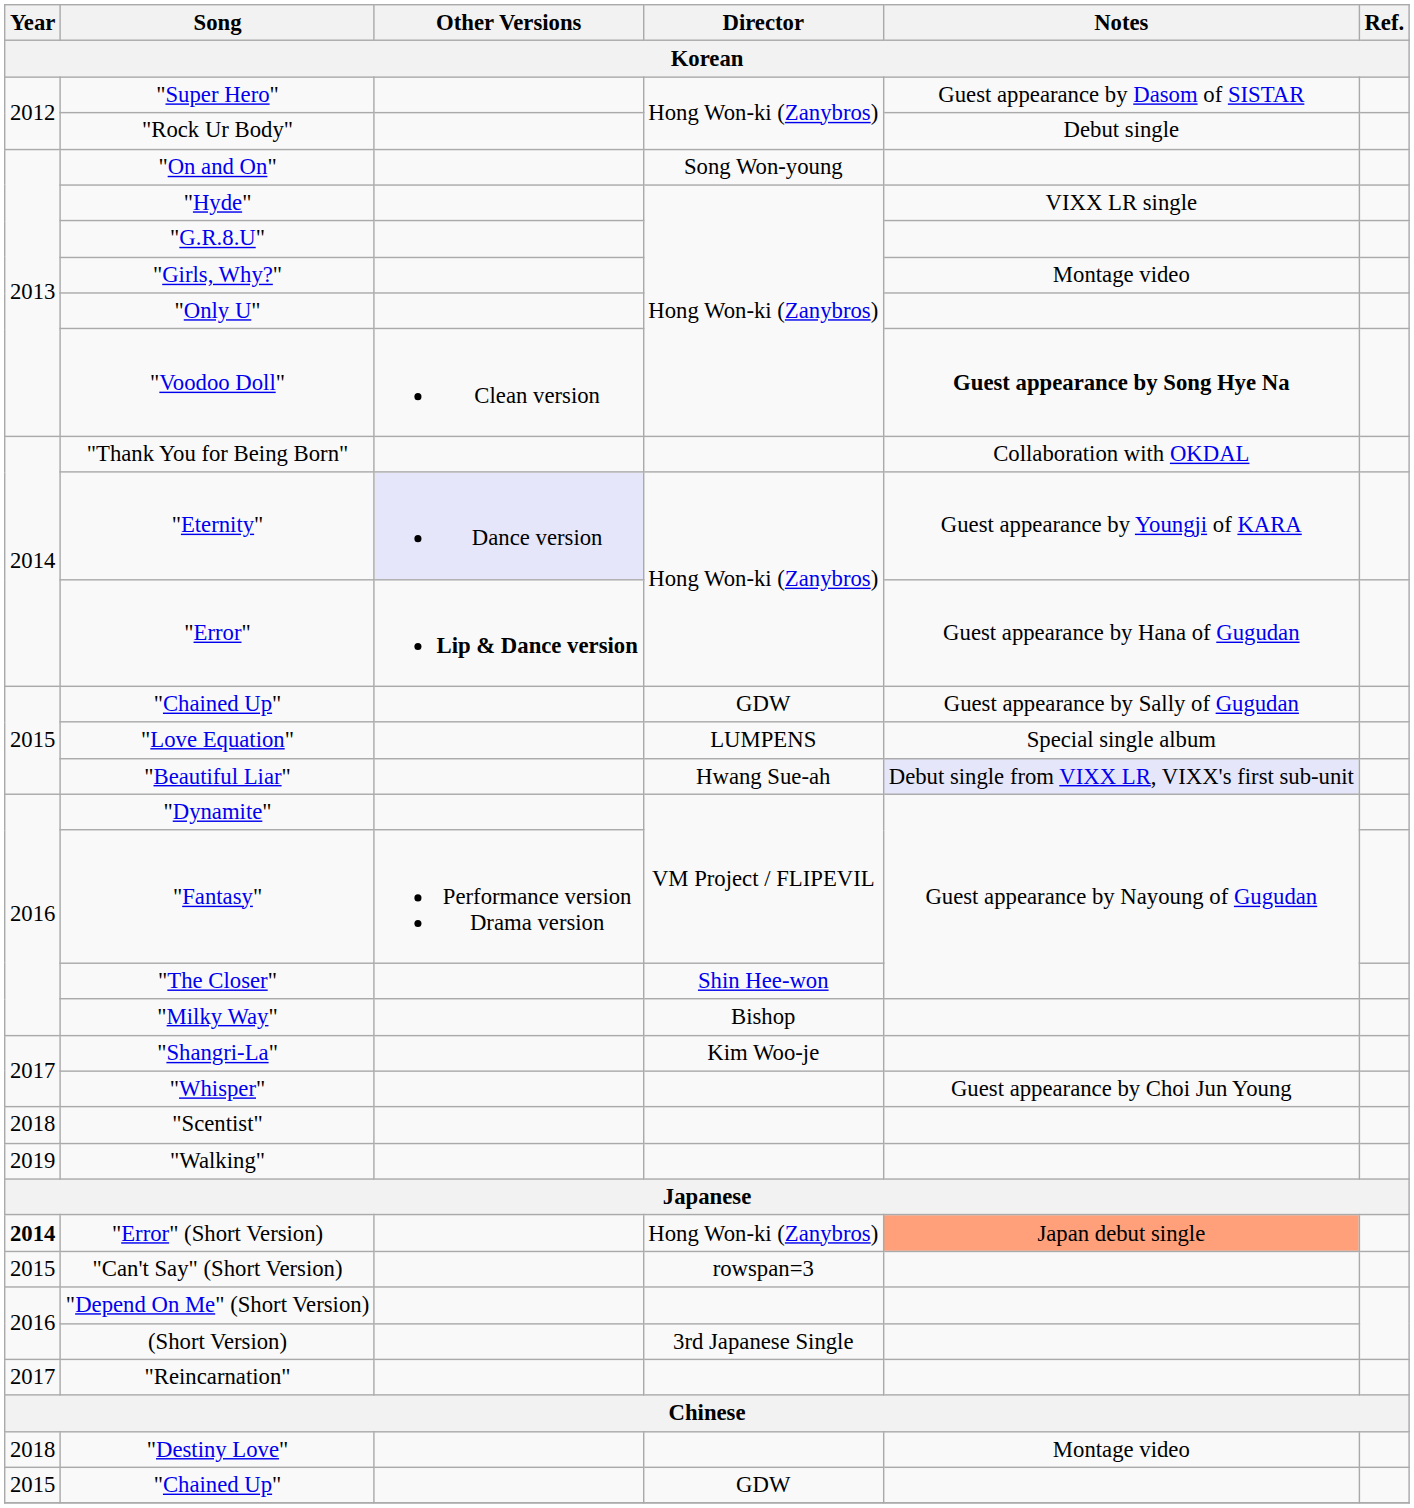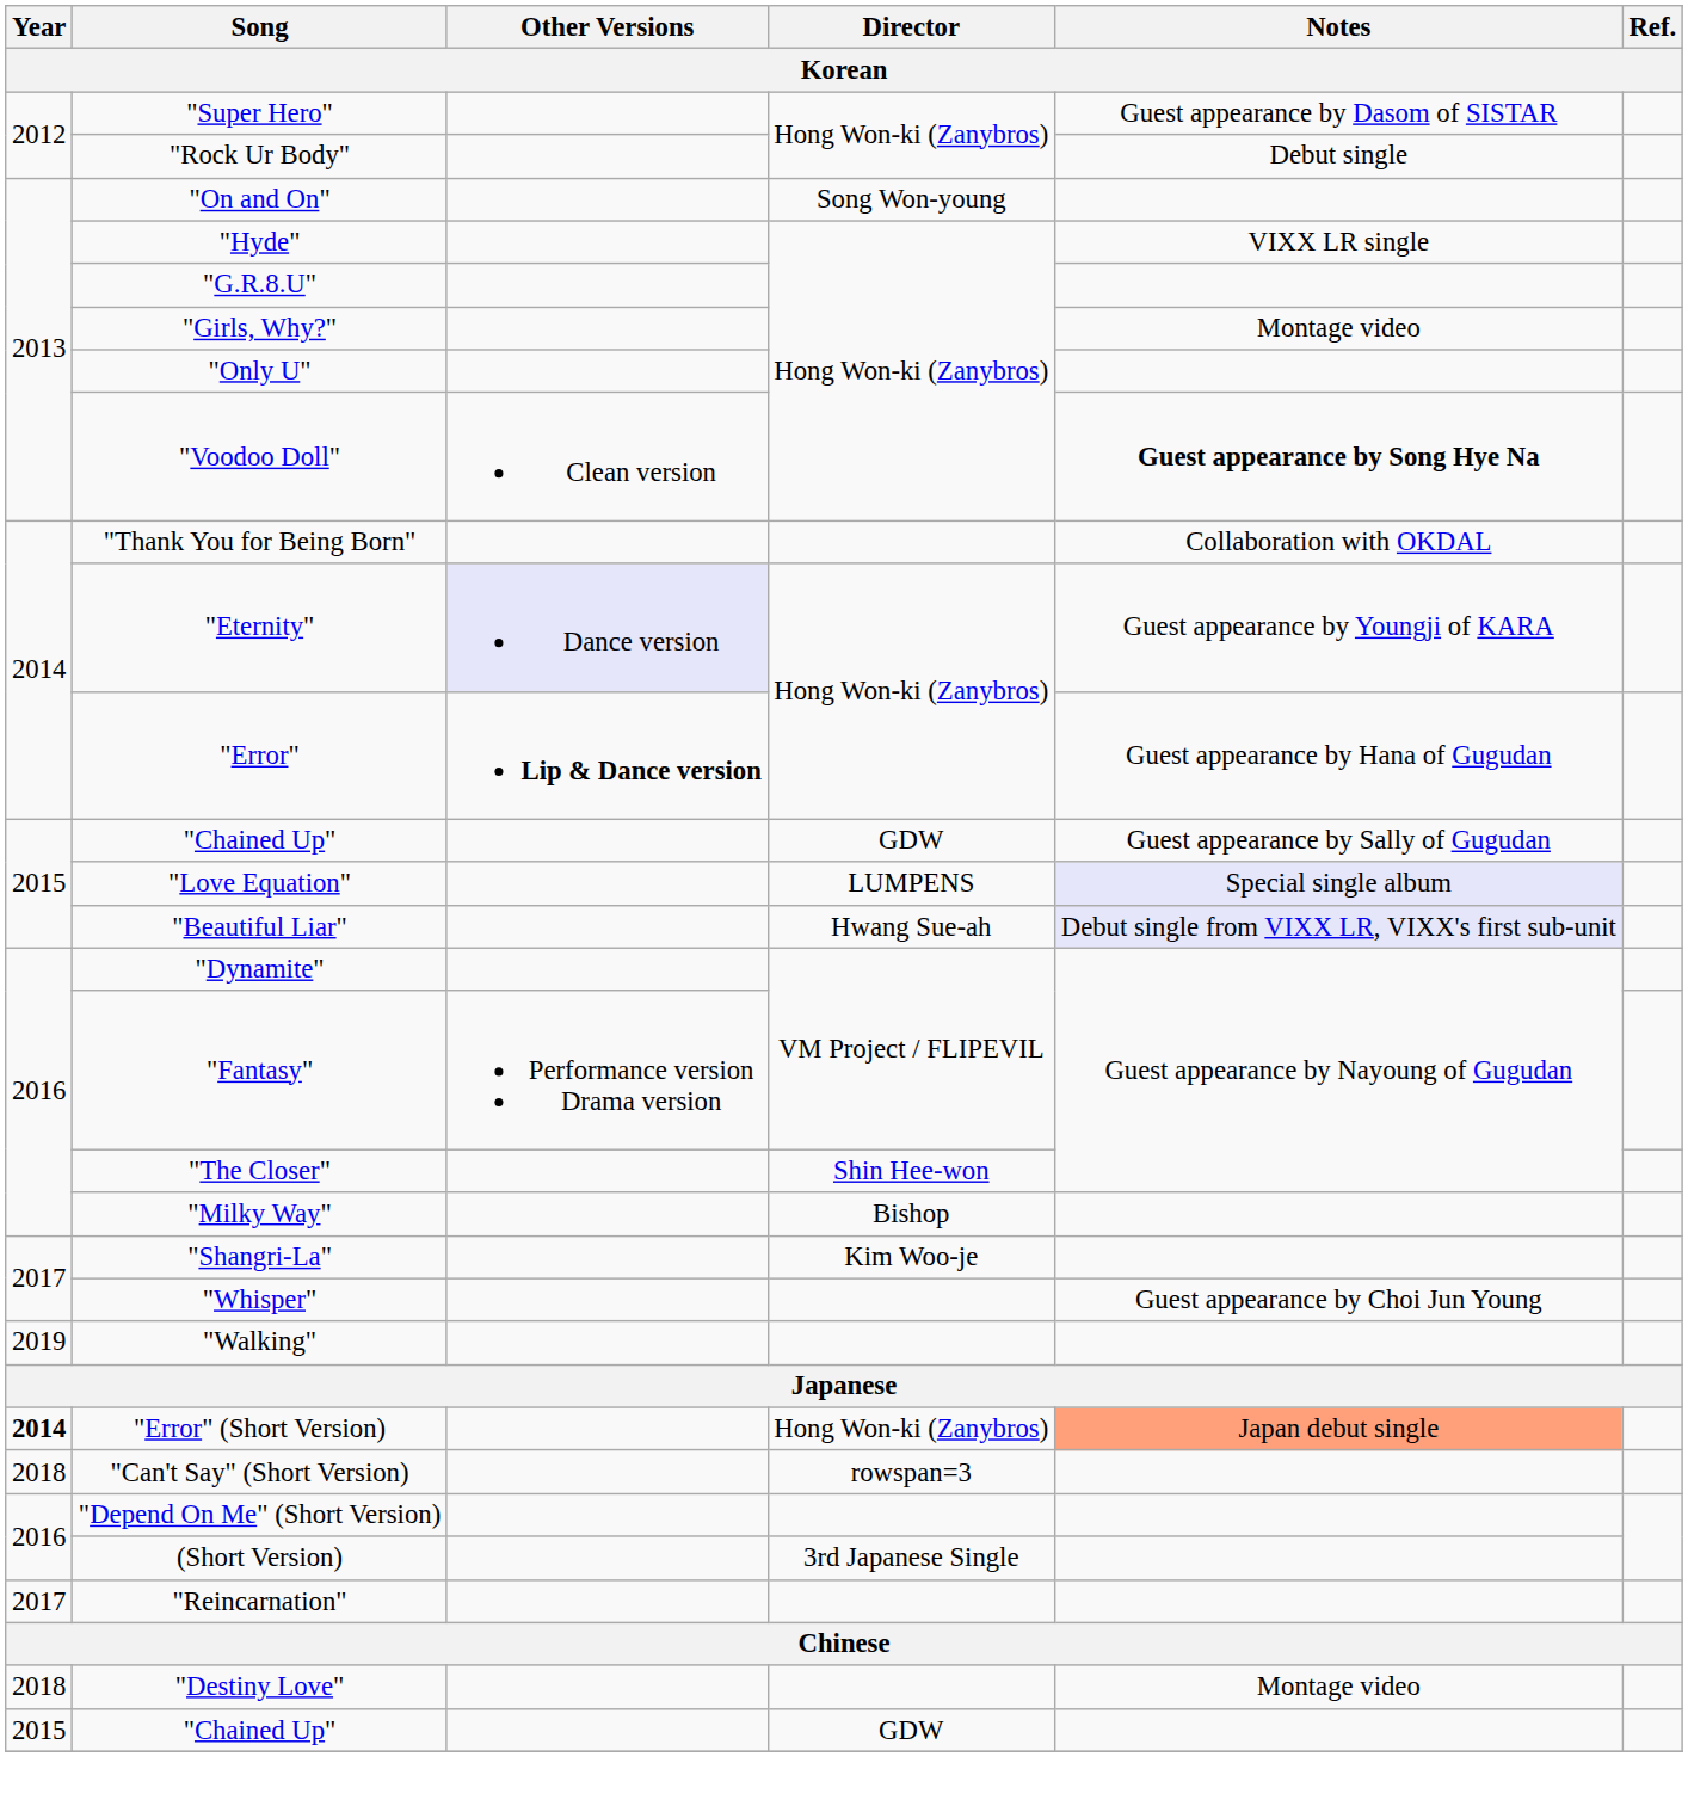"Love Equation" | Notes: no background -> lavender background
- row: 2018 | "Scentist"
"Can't Say" (Short Version) | Year: 2015 -> 2018
